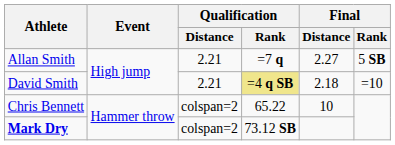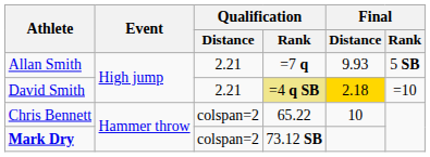Allan Smith | Final / Distance: 2.27 -> 9.93
David Smith | Final / Distance: no background -> gold background
